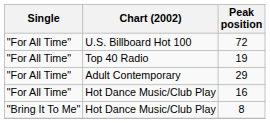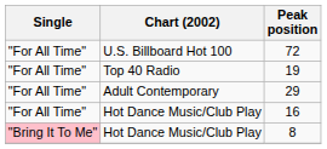8 | Single: no background -> pink background
